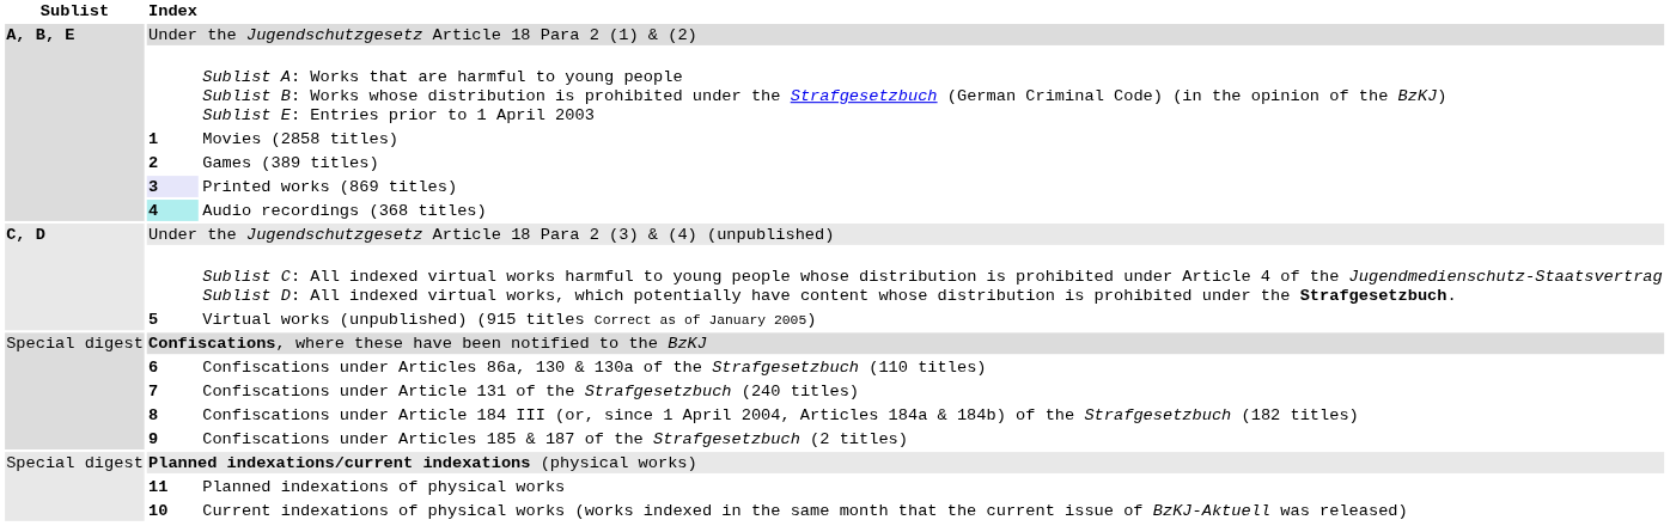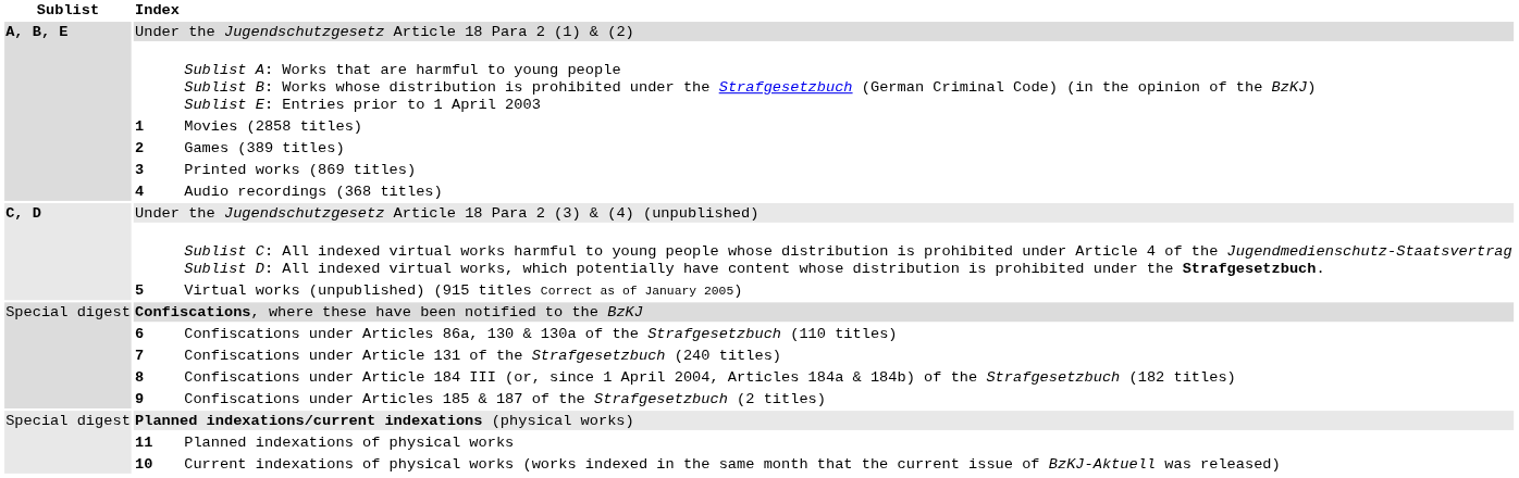Printed works (869 titles) | Index: lavender background -> no background
Audio recordings (368 titles) | Index: paleturquoise background -> no background
